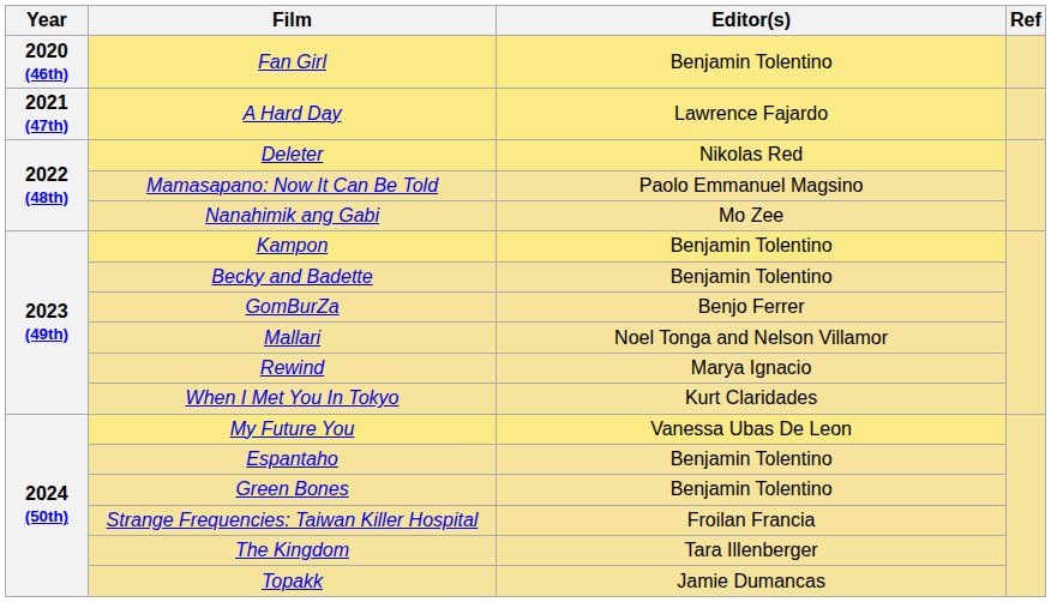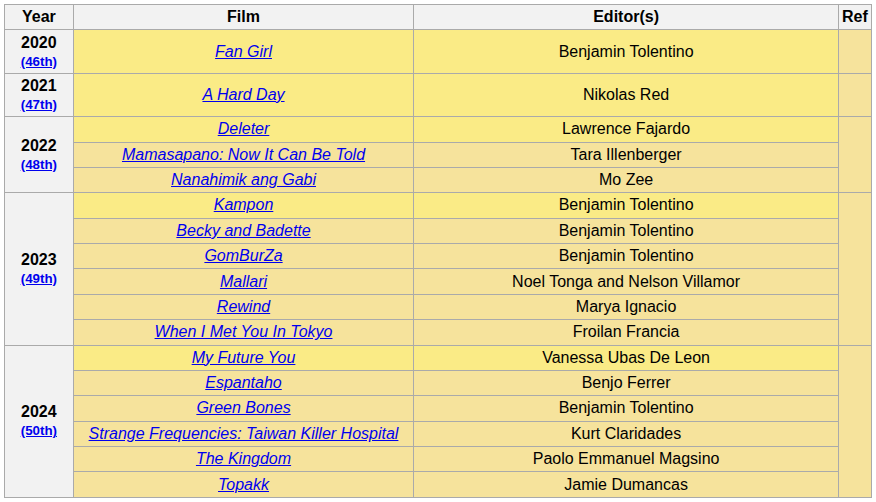A Hard Day | Editor(s): Lawrence Fajardo -> Nikolas Red
Deleter | Editor(s): Nikolas Red -> Lawrence Fajardo
Mamasapano: Now It Can Be Told | Editor(s): Paolo Emmanuel Magsino -> Tara Illenberger
GomBurZa | Editor(s): Benjo Ferrer -> Benjamin Tolentino
When I Met You In Tokyo | Editor(s): Kurt Claridades -> Froilan Francia
Espantaho | Editor(s): Benjamin Tolentino -> Benjo Ferrer
Strange Frequencies: Taiwan Killer Hospital | Editor(s): Froilan Francia -> Kurt Claridades
The Kingdom | Editor(s): Tara Illenberger -> Paolo Emmanuel Magsino
